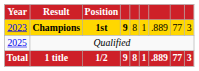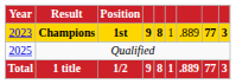Champions | column 5: normal -> bold
Champions | column 8: normal -> bold
Champions | column 9: normal -> bold
